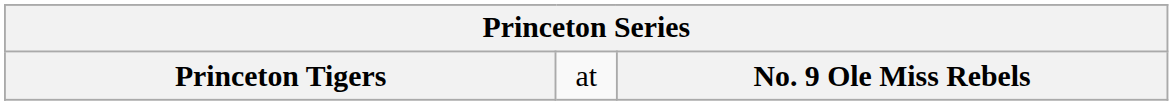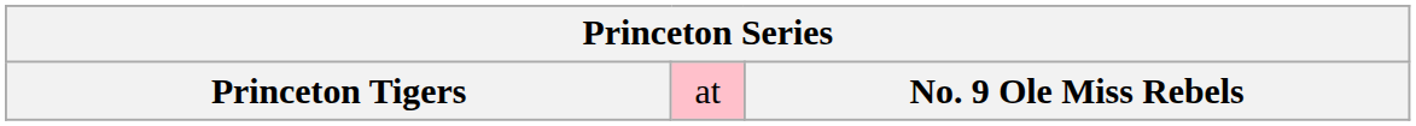Princeton Tigers | column 2: no background -> pink background
